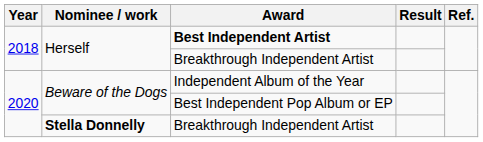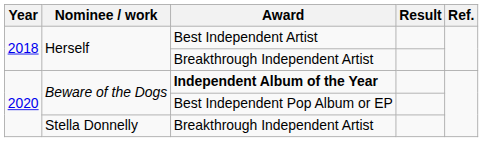Best Independent Artist | Award: bold -> normal
Independent Album of the Year | Award: normal -> bold
Stella Donnelly / Breakthrough Independent Artist | Nominee / work: bold -> normal
